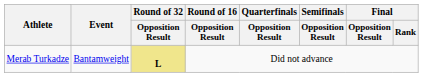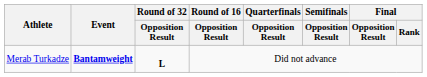Merab Turkadze | Event: normal -> bold
Merab Turkadze | Round of 32 / Opposition Result: khaki background -> no background
